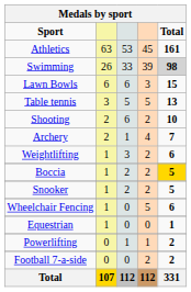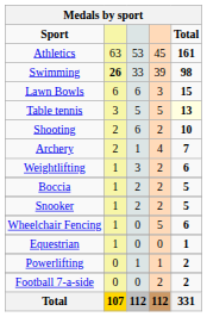Swimming | column 2: normal -> bold
Swimming | Total: lightgrey background -> no background
Table tennis | Total: no background -> lightyellow background
Boccia | Total: gold background -> no background
